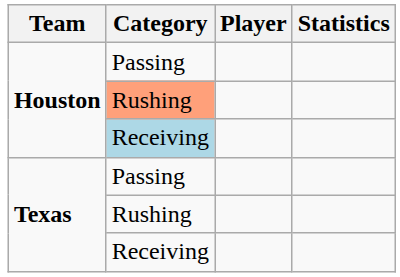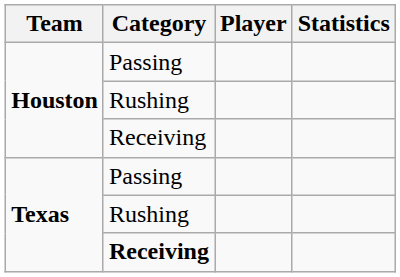Houston / Rushing | Category: lightsalmon background -> no background
Houston / Receiving | Category: lightblue background -> no background
Texas / Receiving | Category: normal -> bold
